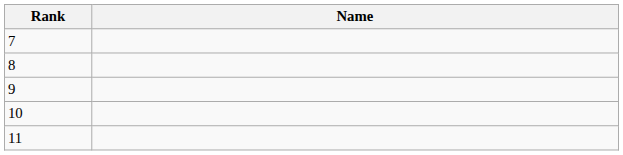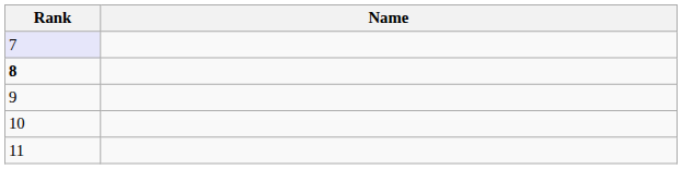7 | Rank: no background -> lavender background
8 | Rank: normal -> bold
